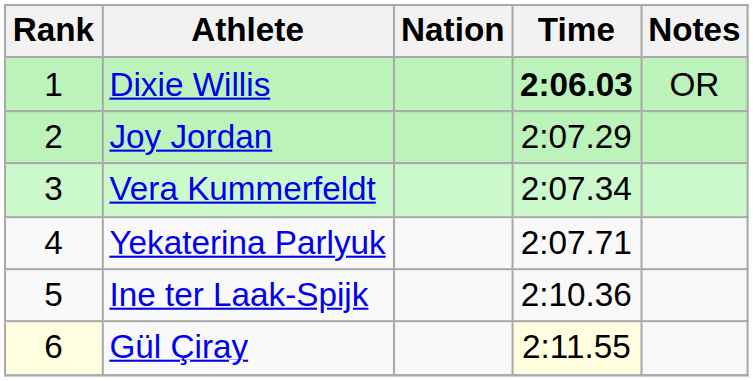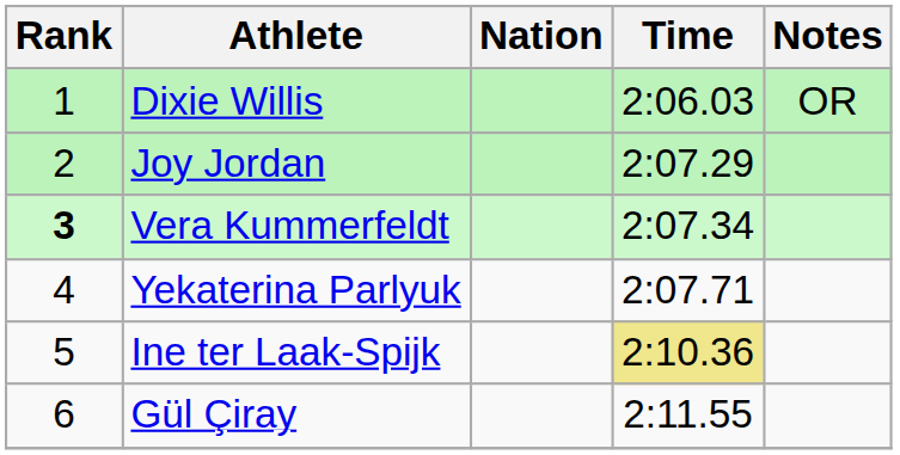Dixie Willis | Time: bold -> normal
Vera Kummerfeldt | Rank: normal -> bold
Ine ter Laak-Spijk | Time: no background -> khaki background
Gül Çiray | Rank: lightyellow background -> no background
Gül Çiray | Time: lightyellow background -> no background
